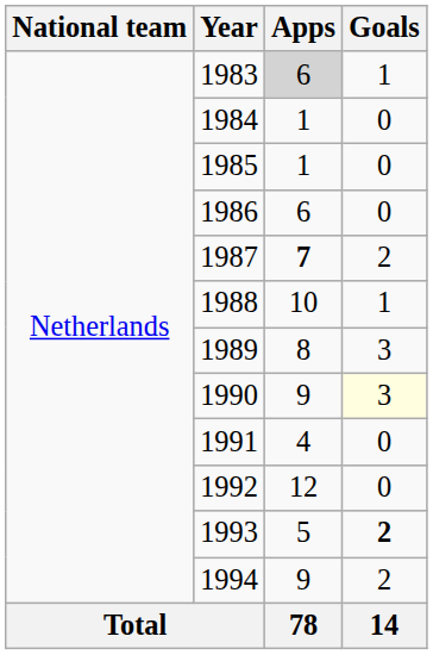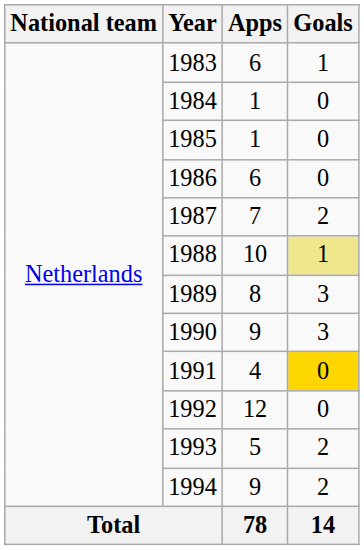1983 | Apps: lightgrey background -> no background
1987 | Apps: bold -> normal
1988 | Goals: no background -> khaki background
1990 | Goals: lightyellow background -> no background
1991 | Goals: no background -> gold background
1993 | Goals: bold -> normal
